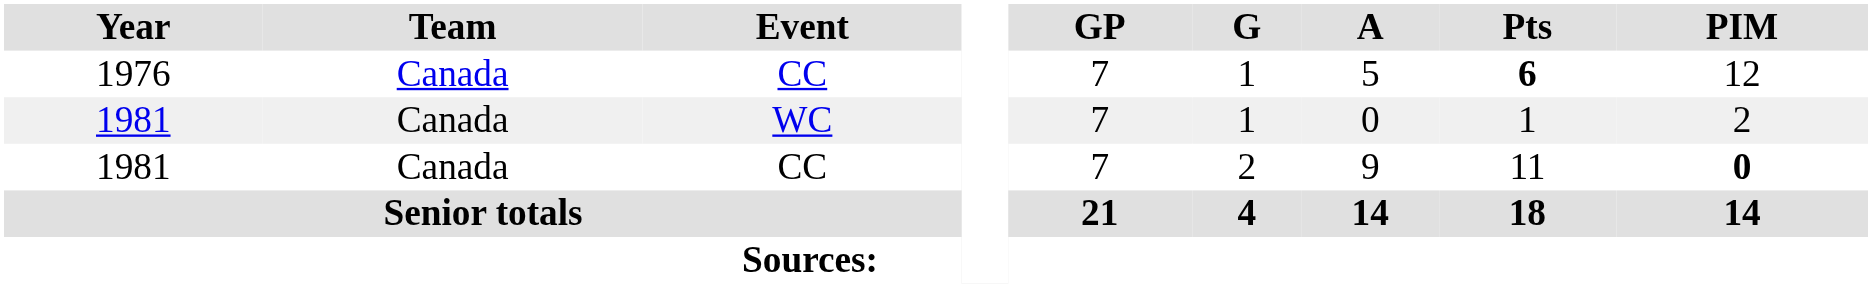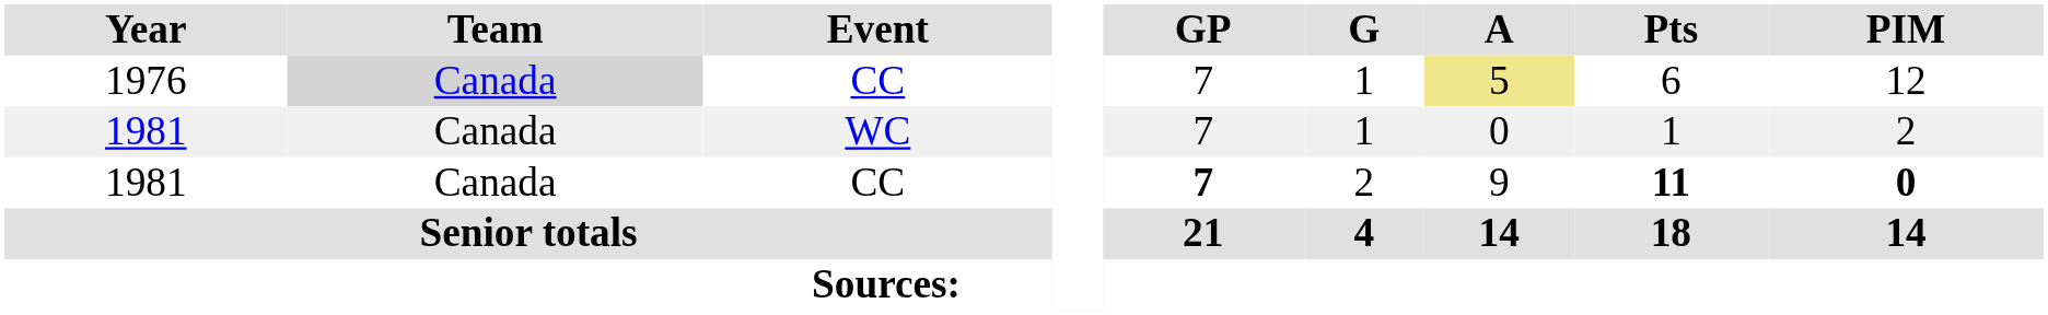1976 | Team: no background -> lightgrey background
1976 | A: no background -> khaki background
1976 | Pts: bold -> normal
1981 / CC | GP: normal -> bold
1981 / CC | Pts: normal -> bold
